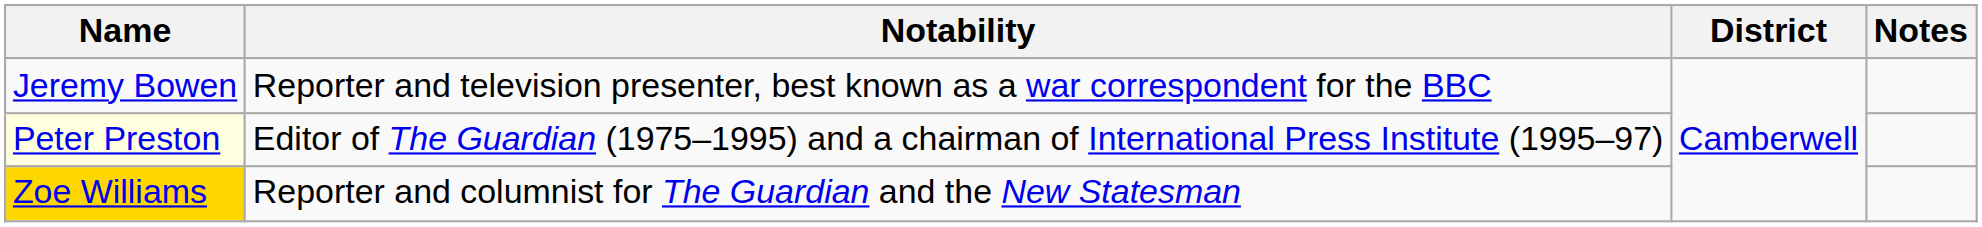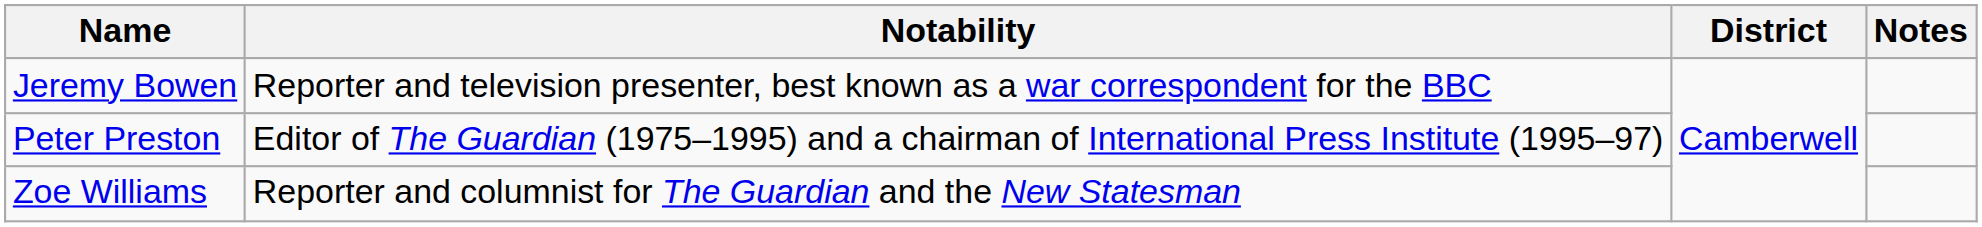Peter Preston | Name: lightyellow background -> no background
Zoe Williams | Name: gold background -> no background
